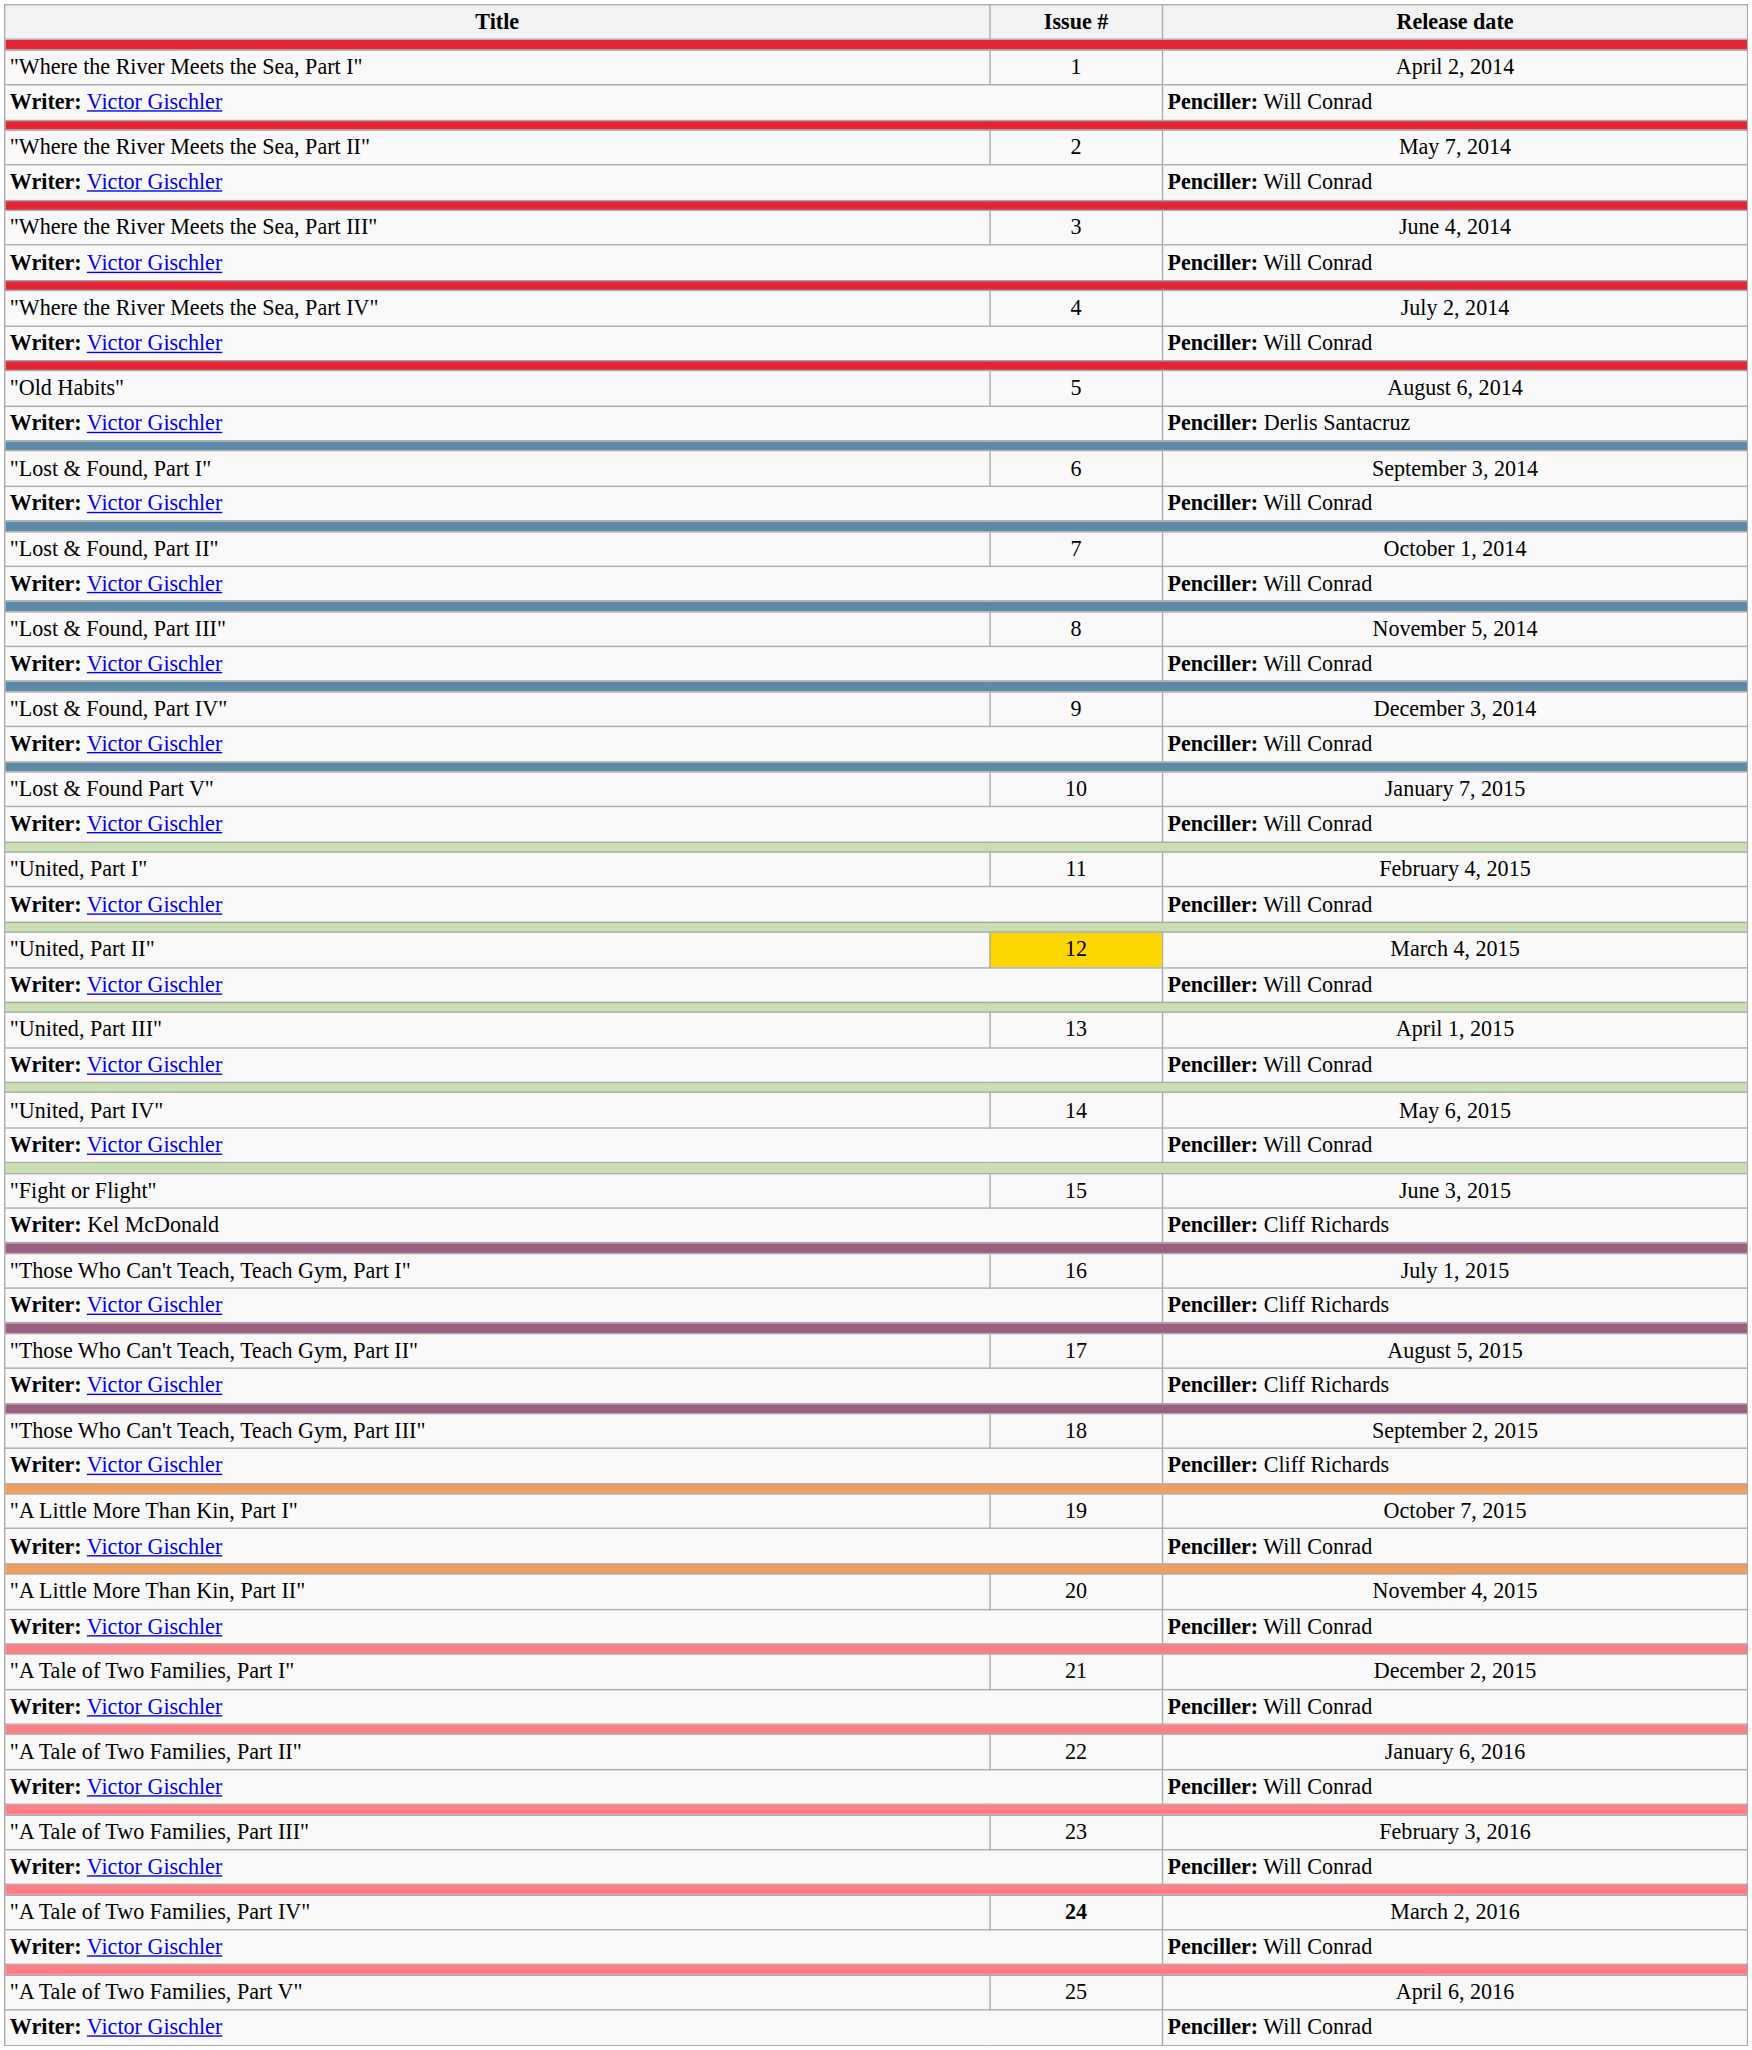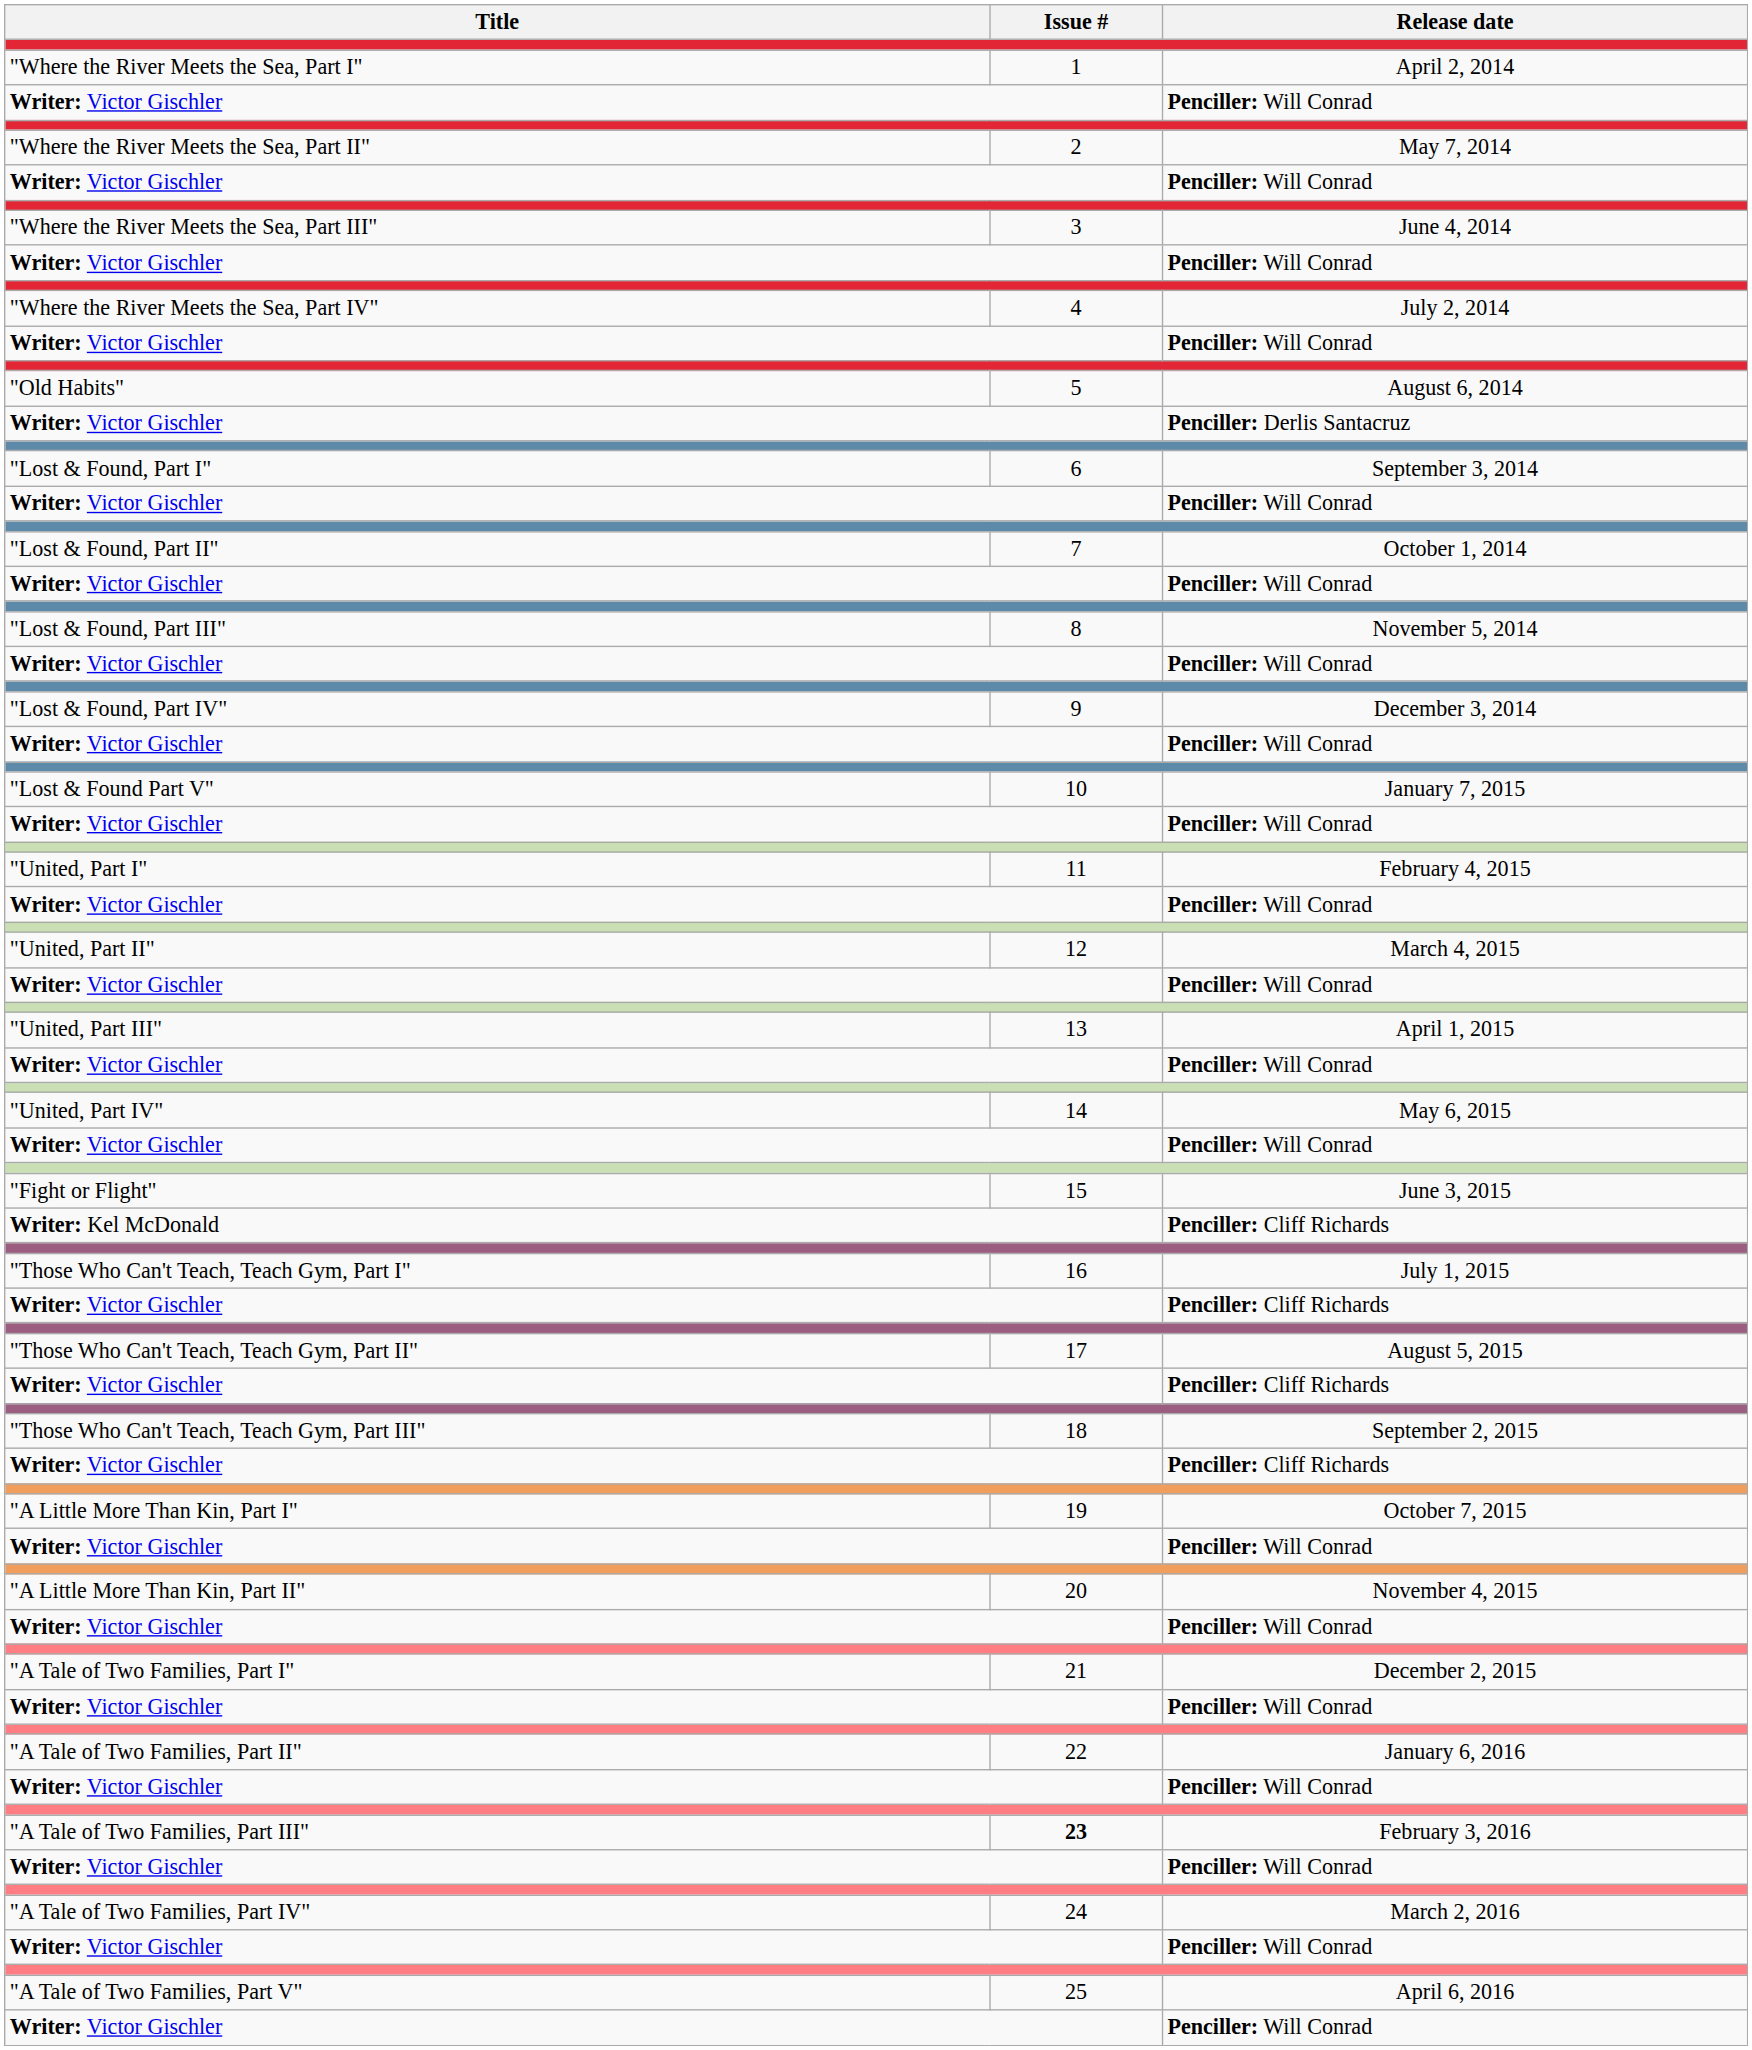March 4, 2015 | Issue #: gold background -> no background
February 3, 2016 | Issue #: normal -> bold
March 2, 2016 | Issue #: bold -> normal
